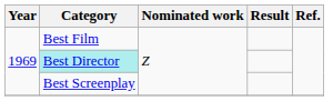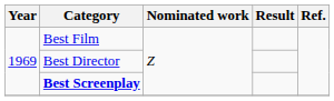Best Director | Category: paleturquoise background -> no background
Best Screenplay | Category: normal -> bold
